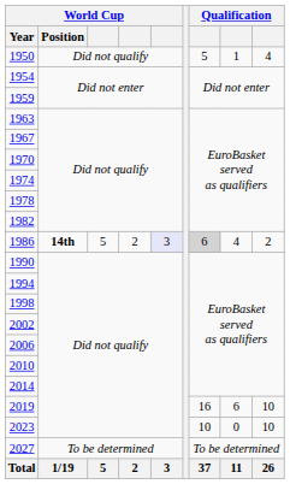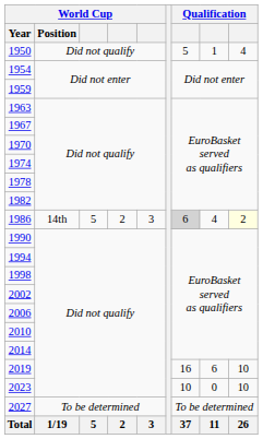1986 | World Cup / Position: bold -> normal
1986 | column 5: lavender background -> no background
1986 | column 9: no background -> lightyellow background
